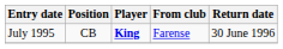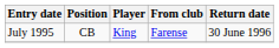July 1995 | Player: bold -> normal
